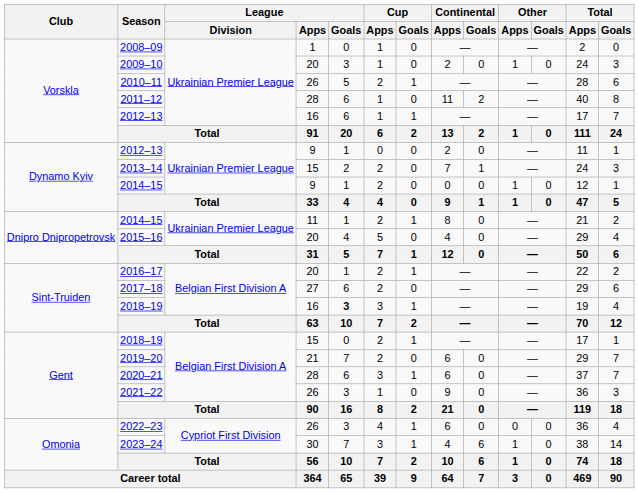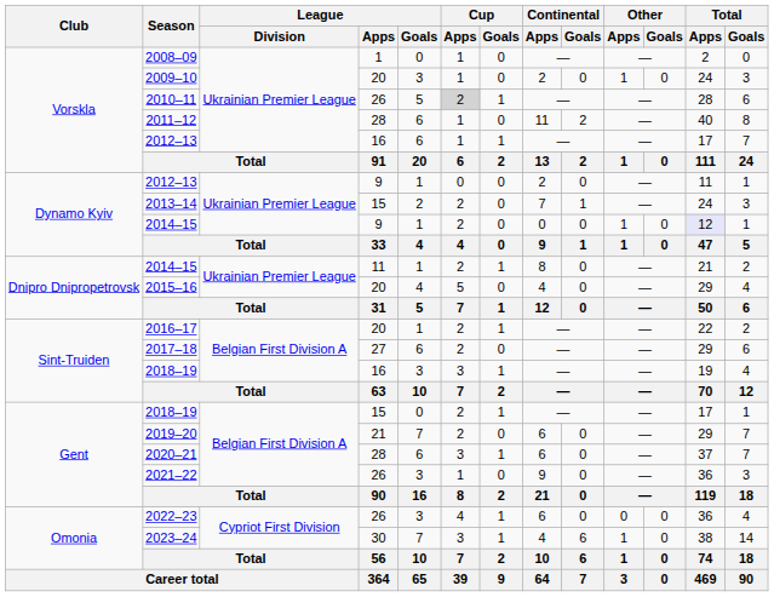2010–11 | Cup / Apps: no background -> lightgrey background
2014–15 / 9 | Total / Apps: no background -> lavender background
2018–19 / 16 | League / Goals: bold -> normal
